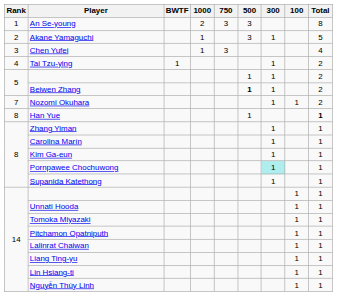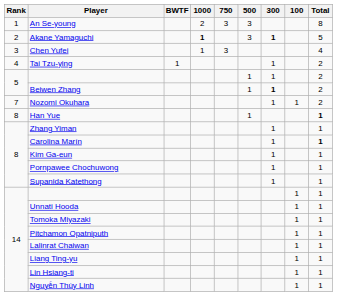Akane Yamaguchi | 1000: normal -> bold
Akane Yamaguchi | 300: normal -> bold
Beiwen Zhang | 500: bold -> normal
Beiwen Zhang | 300: normal -> bold
Carolina Marín | Total: normal -> bold
Pornpawee Chochuwong | 300: paleturquoise background -> no background
